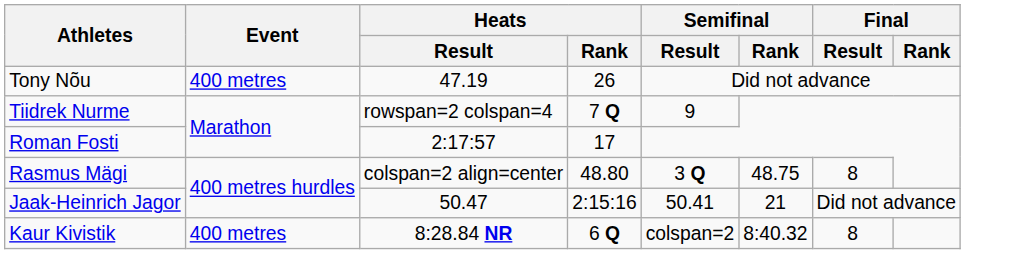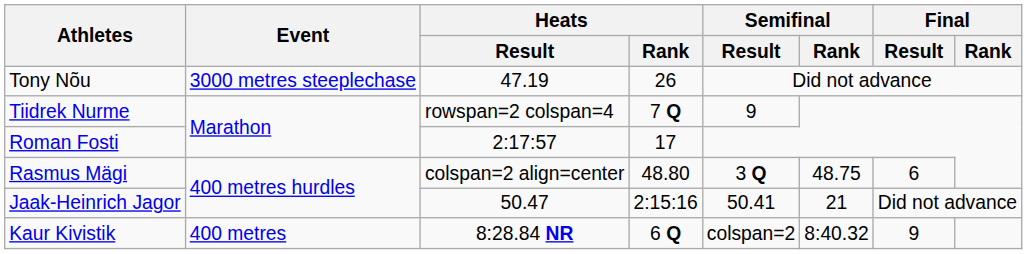Tony Nõu | Event: 400 metres -> 3000 metres steeplechase
Rasmus Mägi | Final / Result: 8 -> 6
Kaur Kivistik | Final / Result: 8 -> 9
